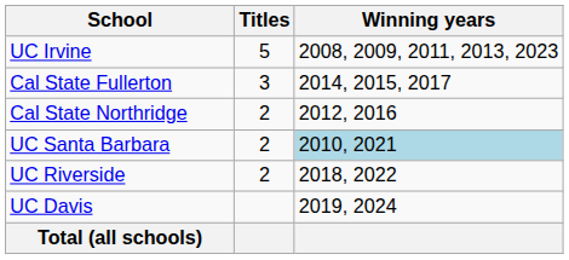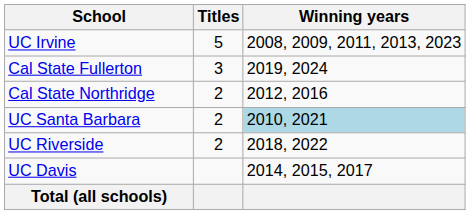Cal State Fullerton | Winning years: 2014, 2015, 2017 -> 2019, 2024
UC Davis | Winning years: 2019, 2024 -> 2014, 2015, 2017
